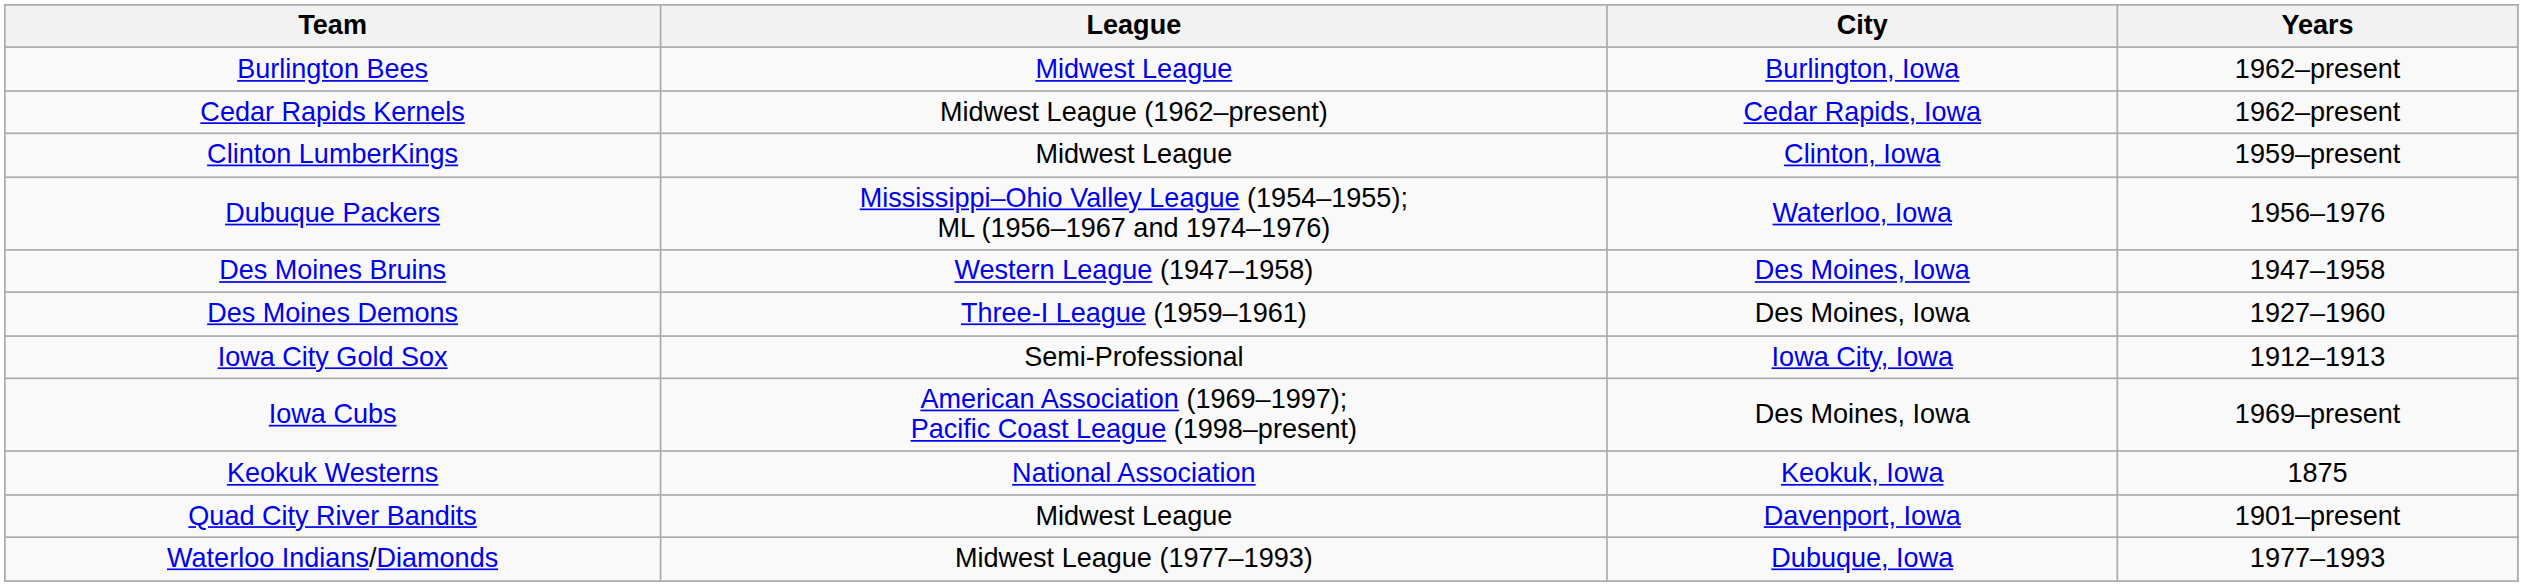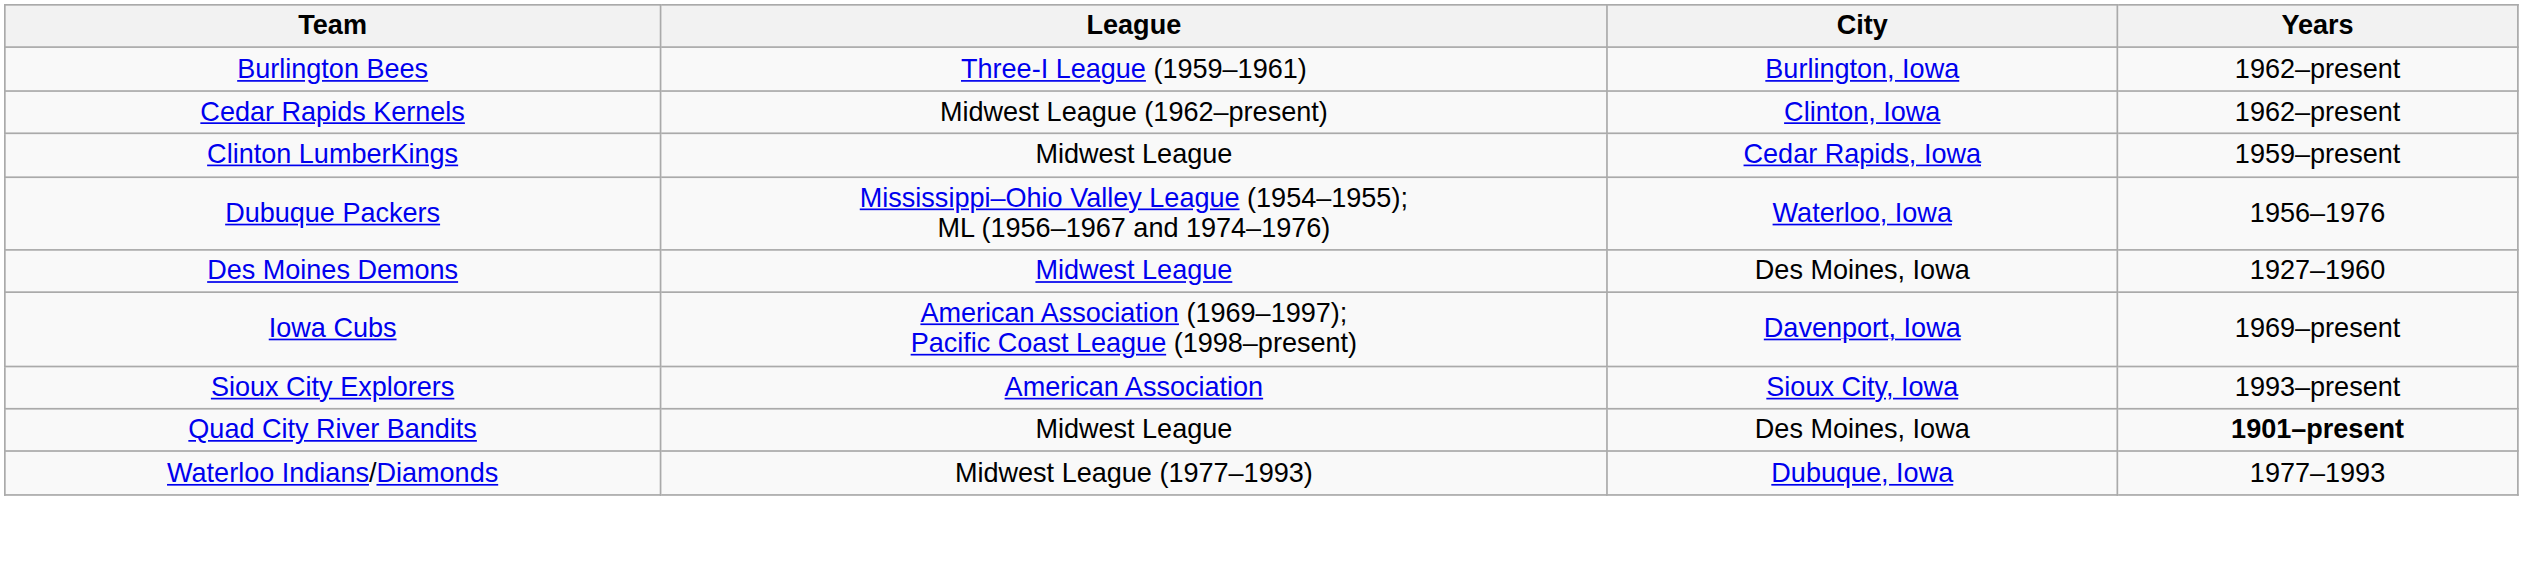Burlington Bees | League: Midwest League -> Three-I League (1959–1961)
Cedar Rapids Kernels | City: Cedar Rapids, Iowa -> Clinton, Iowa
Clinton LumberKings | City: Clinton, Iowa -> Cedar Rapids, Iowa
- row: Des Moines Bruins | Western League (1947–1958) | Des Moines, Iowa | 1947–1958
Des Moines Demons | League: Three-I League (1959–1961) -> Midwest League
- row: Iowa City Gold Sox | Semi-Professional | Iowa City, Iowa | 1912–1913
Iowa Cubs | City: Des Moines, Iowa -> Davenport, Iowa
- row: Keokuk Westerns | National Association | Keokuk, Iowa | 1875
+ row: Sioux City Explorers | American Association | Sioux City, Iowa | 1993–present
Quad City River Bandits | City: Davenport, Iowa -> Des Moines, Iowa
Quad City River Bandits | Years: normal -> bold
